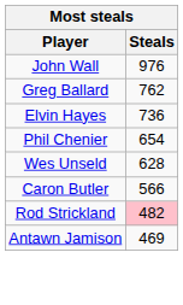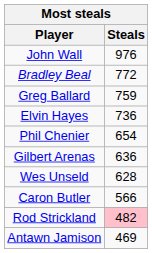+ row: Bradley Beal | 772
Greg Ballard | Steals: 762 -> 759
+ row: Gilbert Arenas | 636
